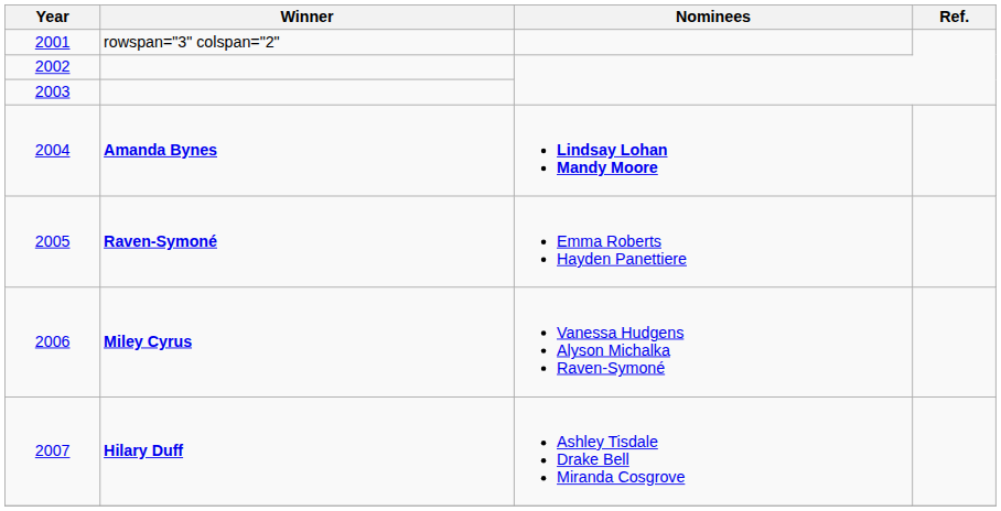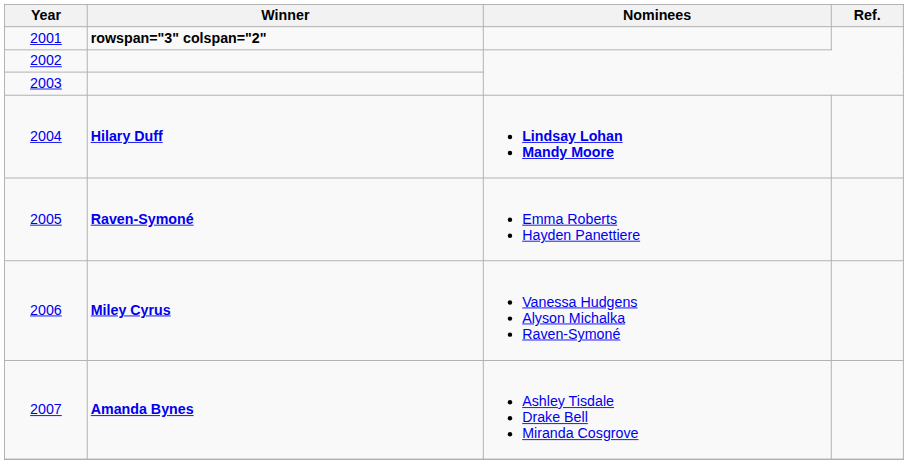2001 | Winner: normal -> bold
2004 | Winner: Amanda Bynes -> Hilary Duff
2007 | Winner: Hilary Duff -> Amanda Bynes
